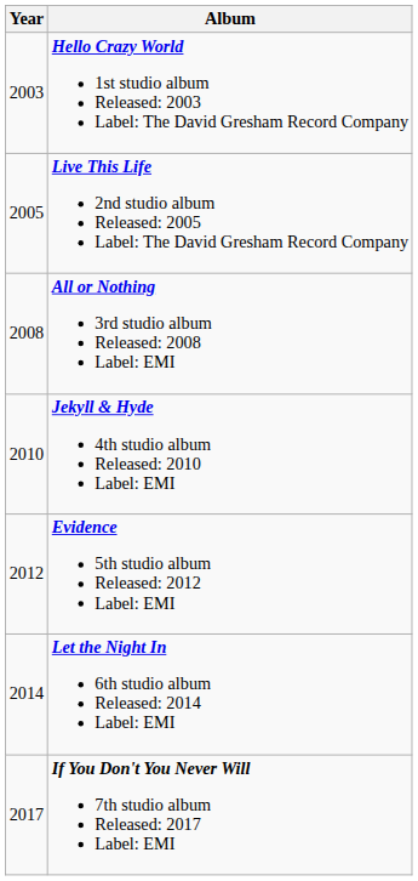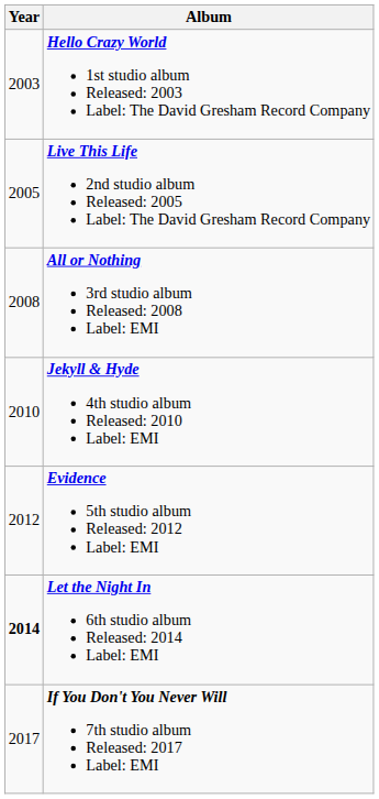Let the Night In 6th studio album Released: 2014 Label: EMI | Year: normal -> bold
